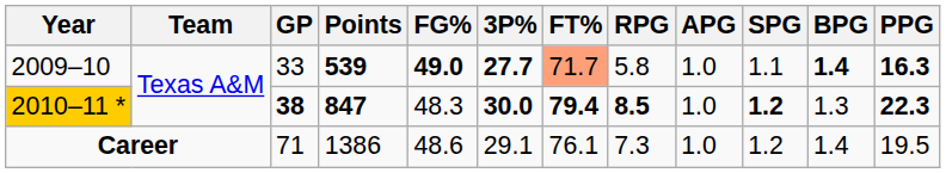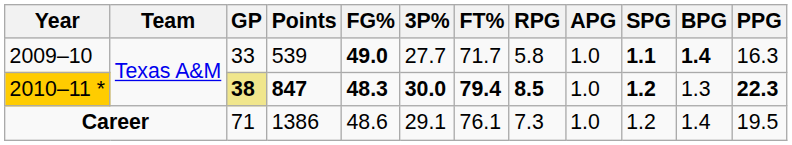2009–10 | Points: bold -> normal
2009–10 | 3P%: bold -> normal
2009–10 | FT%: lightsalmon background -> no background
2009–10 | SPG: normal -> bold
2009–10 | PPG: bold -> normal
2010–11 * | GP: no background -> khaki background
2010–11 * | FG%: normal -> bold
